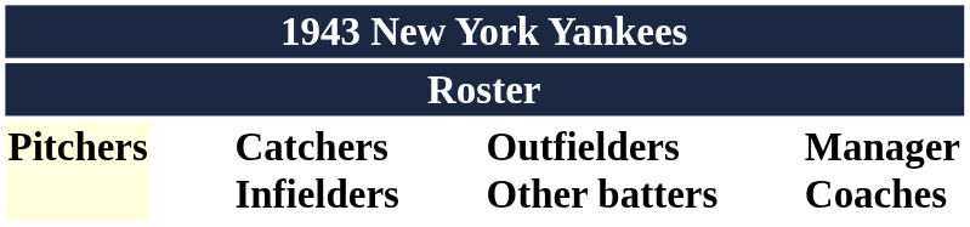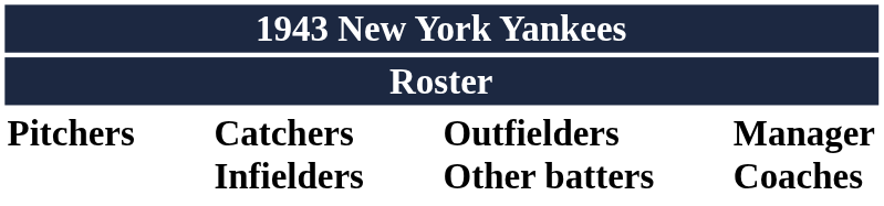Pitchers | column 1: lightyellow background -> no background
